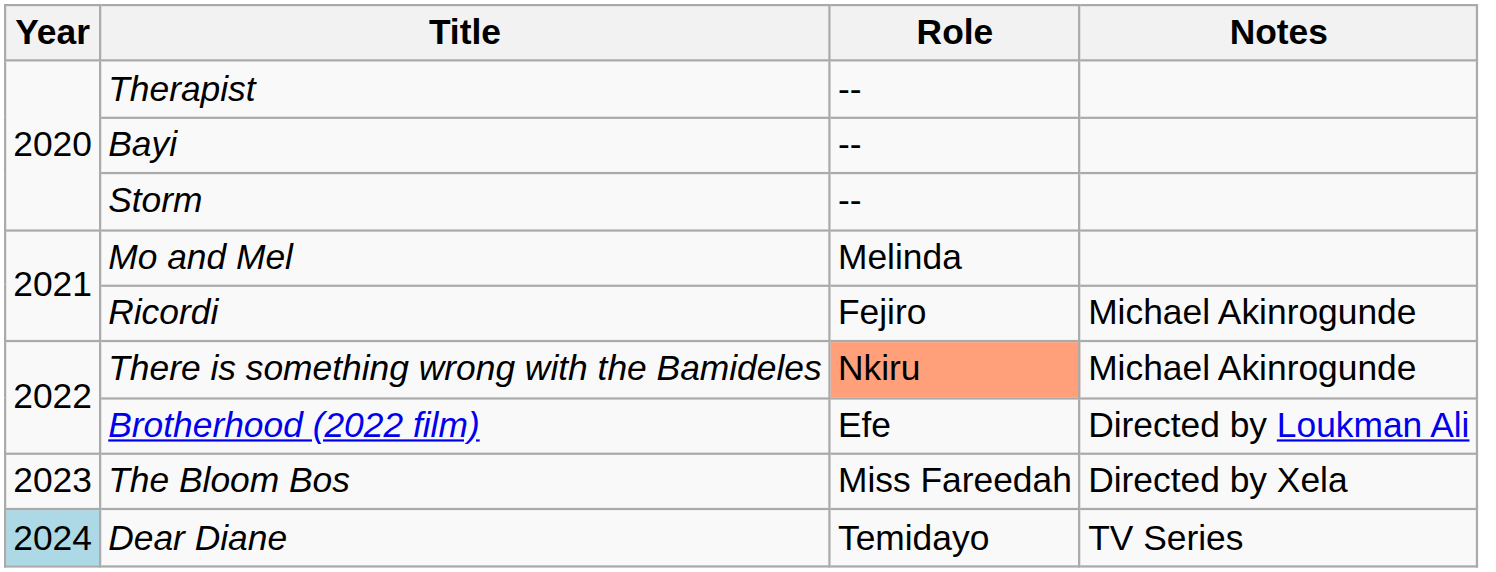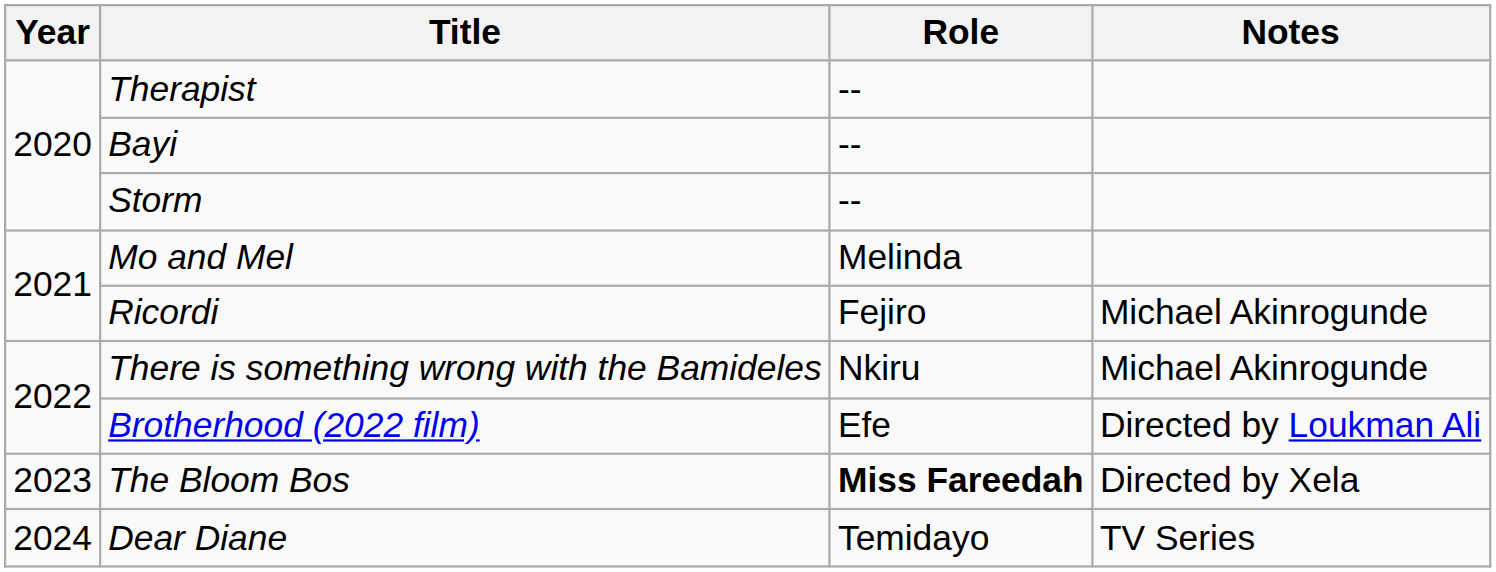There is something wrong with the Bamideles | Role: lightsalmon background -> no background
The Bloom Bos | Role: normal -> bold
Dear Diane | Year: lightblue background -> no background
